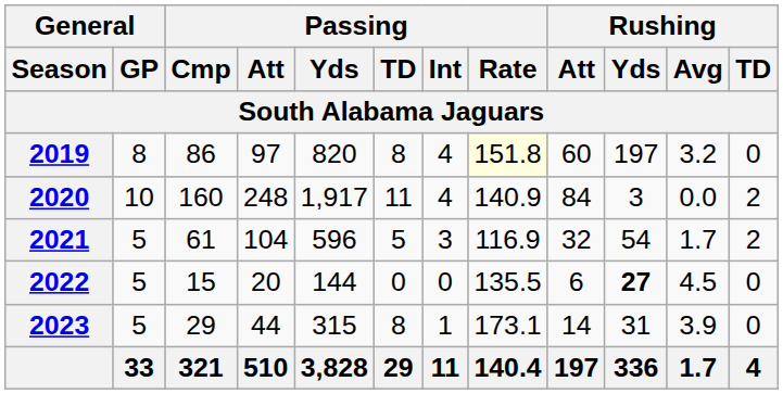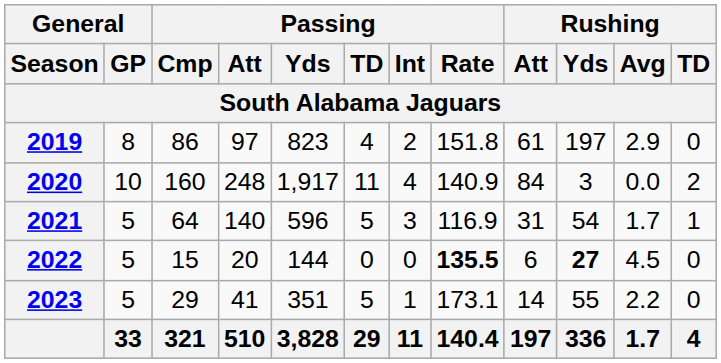2019 | Passing / Yds: 820 -> 823
2019 | Passing / TD: 8 -> 4
2019 | Passing / Int: 4 -> 2
2019 | Passing / Rate: lightyellow background -> no background
2019 | Rushing / Att: 60 -> 61
2019 | Rushing / Avg: 3.2 -> 2.9
2021 | Passing / Cmp: 61 -> 64
2021 | Passing / Att: 104 -> 140
2021 | Rushing / Att: 32 -> 31
2021 | Rushing / TD: 2 -> 1
2022 | Passing / Rate: normal -> bold
2023 | Passing / Att: 44 -> 41
2023 | Passing / Yds: 315 -> 351
2023 | Passing / TD: 8 -> 5
2023 | Rushing / Yds: 31 -> 55
2023 | Rushing / Avg: 3.9 -> 2.2
